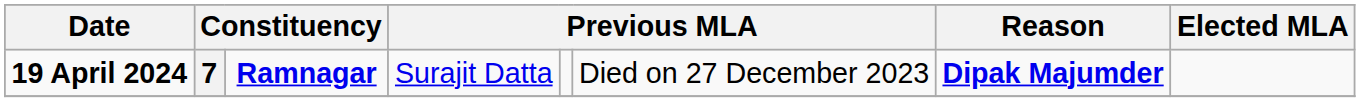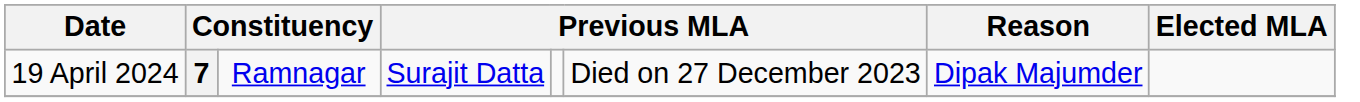7 | Date: bold -> normal
7 | column 3: bold -> normal
7 | Reason: bold -> normal
